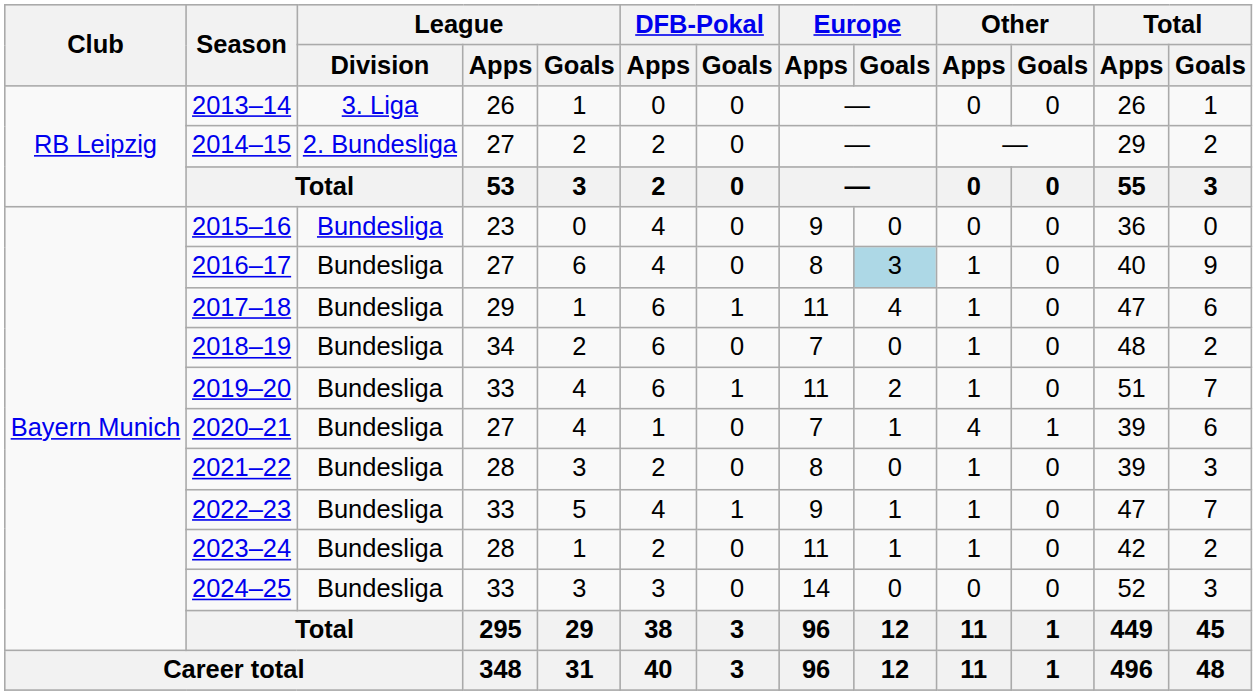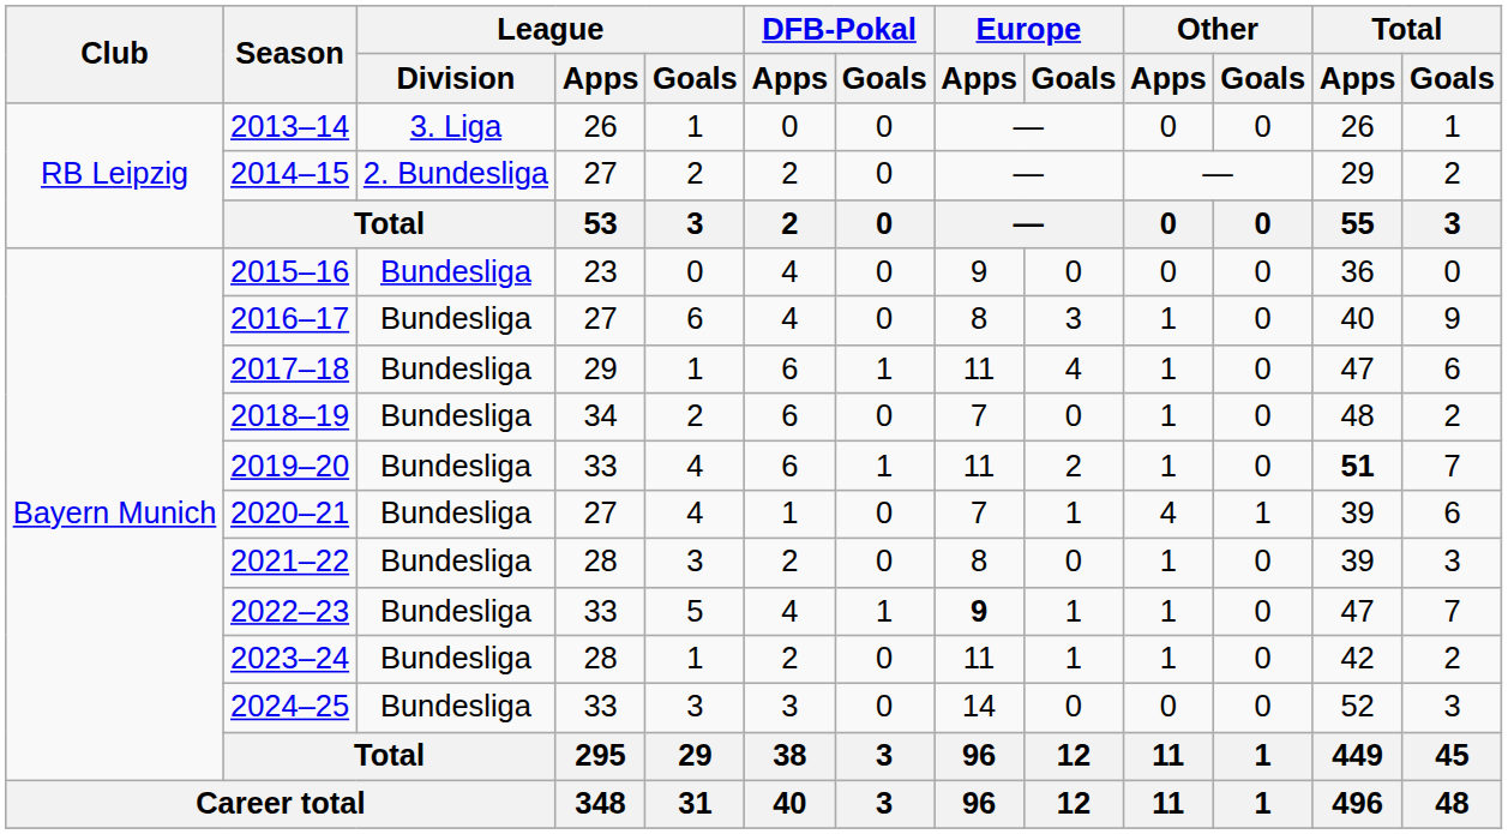2016–17 | Europe / Goals: lightblue background -> no background
2019–20 | Total / Apps: normal -> bold
2022–23 | Europe / Apps: normal -> bold
